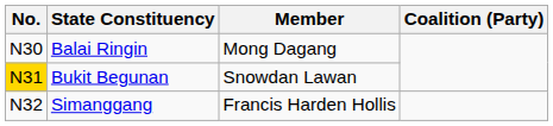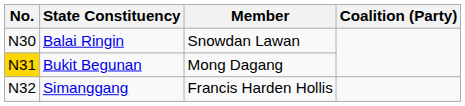Balai Ringin | Member: Mong Dagang -> Snowdan Lawan
Bukit Begunan | Member: Snowdan Lawan -> Mong Dagang
